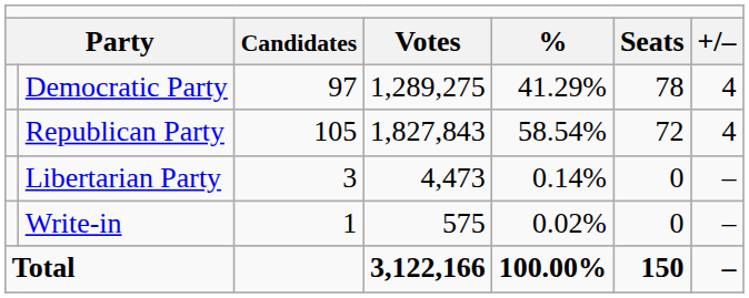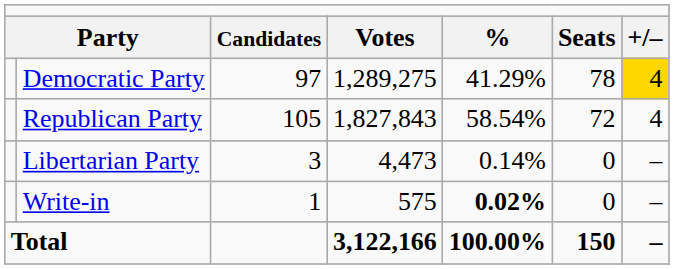Democratic Party | column 7: no background -> gold background
Write-in | column 5: normal -> bold
